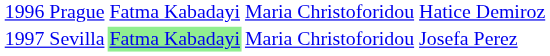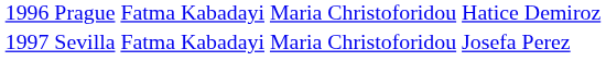1997 Sevilla | column 2: lightgreen background -> no background
